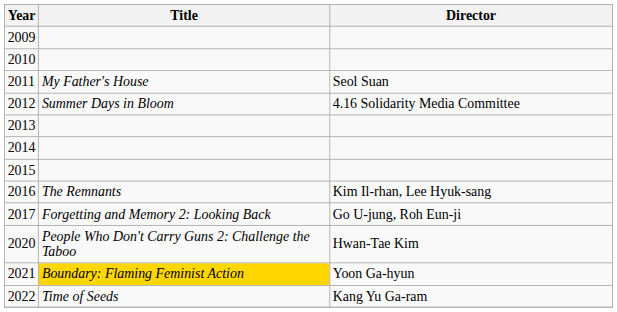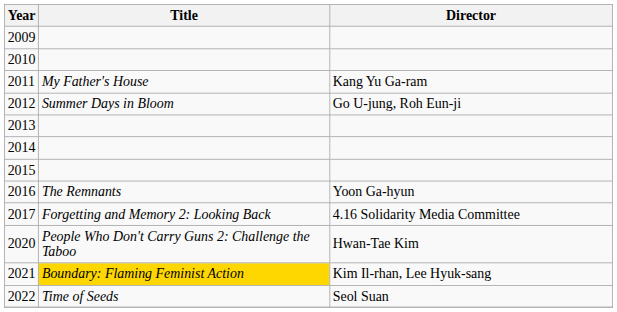2011 | Director: Seol Suan -> Kang Yu Ga-ram
2012 | Director: 4.16 Solidarity Media Committee -> Go U-jung, Roh Eun-ji
2016 | Director: Kim Il-rhan, Lee Hyuk-sang -> Yoon Ga-hyun
2017 | Director: Go U-jung, Roh Eun-ji -> 4.16 Solidarity Media Committee
2021 | Director: Yoon Ga-hyun -> Kim Il-rhan, Lee Hyuk-sang
2022 | Director: Kang Yu Ga-ram -> Seol Suan
